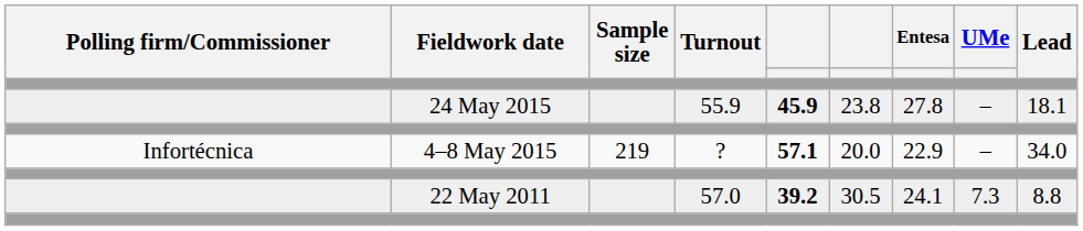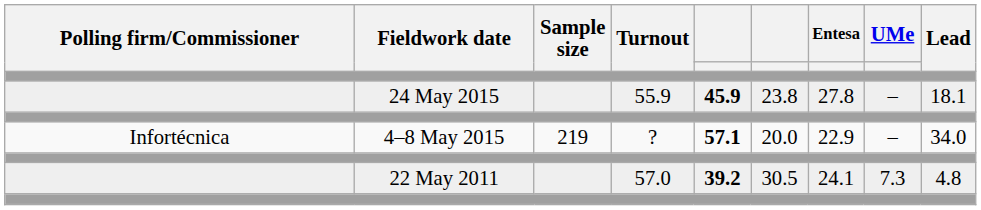22 May 2011 | Lead: 8.8 -> 4.8
